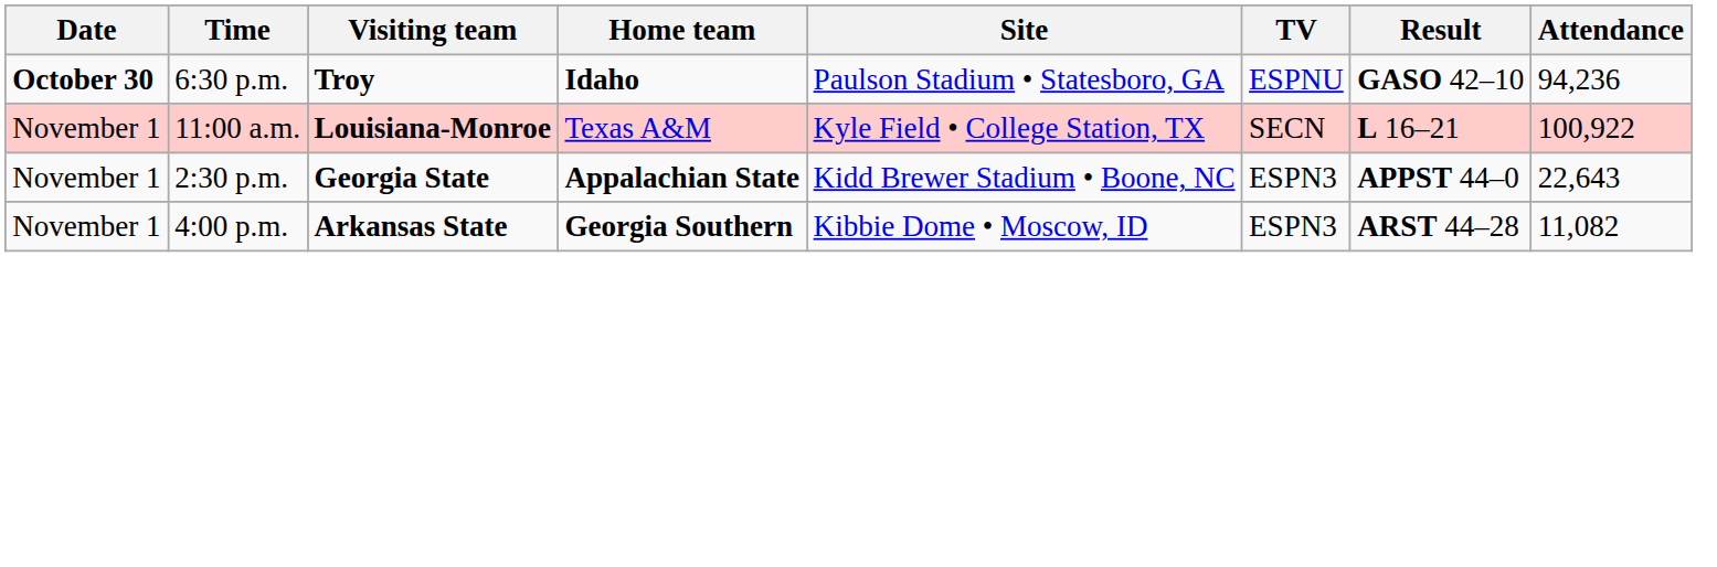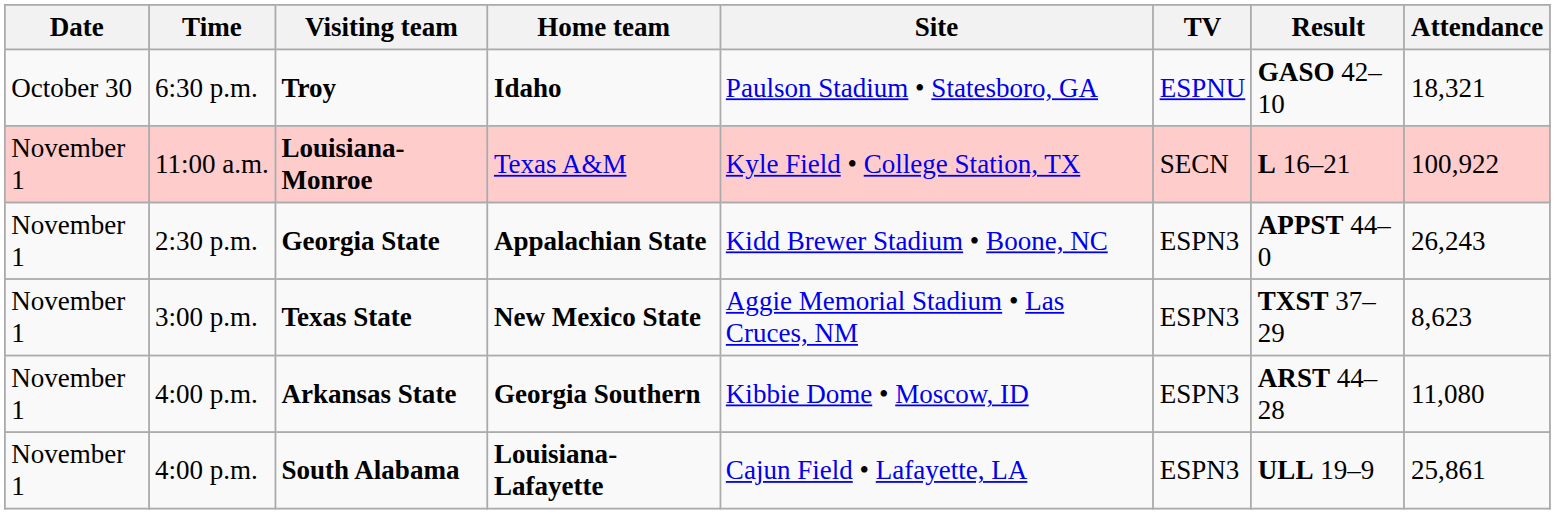Troy | Date: bold -> normal
Troy | Attendance: 94,236 -> 18,321
Georgia State | Attendance: 22,643 -> 26,243
+ row: November 1 | 3:00 p.m. | Texas State | New Mexico State | Aggie Memorial Stadium • Las Cruces, NM | ESPN3 | TXST 37–29 | 8,623
Arkansas State | Attendance: 11,082 -> 11,080
+ row: November 1 | 4:00 p.m. | South Alabama | Louisiana-Lafayette | Cajun Field • Lafayette, LA | ESPN3 | ULL 19–9 | 25,861
